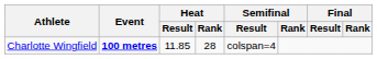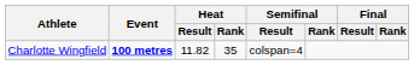Charlotte Wingfield | Heat / Result: 11.85 -> 11.82
Charlotte Wingfield | Heat / Rank: 28 -> 35
